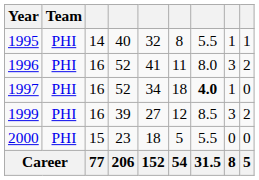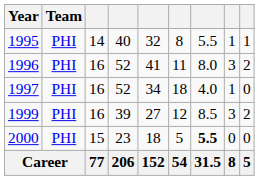1997 | column 7: bold -> normal
2000 | column 7: normal -> bold
